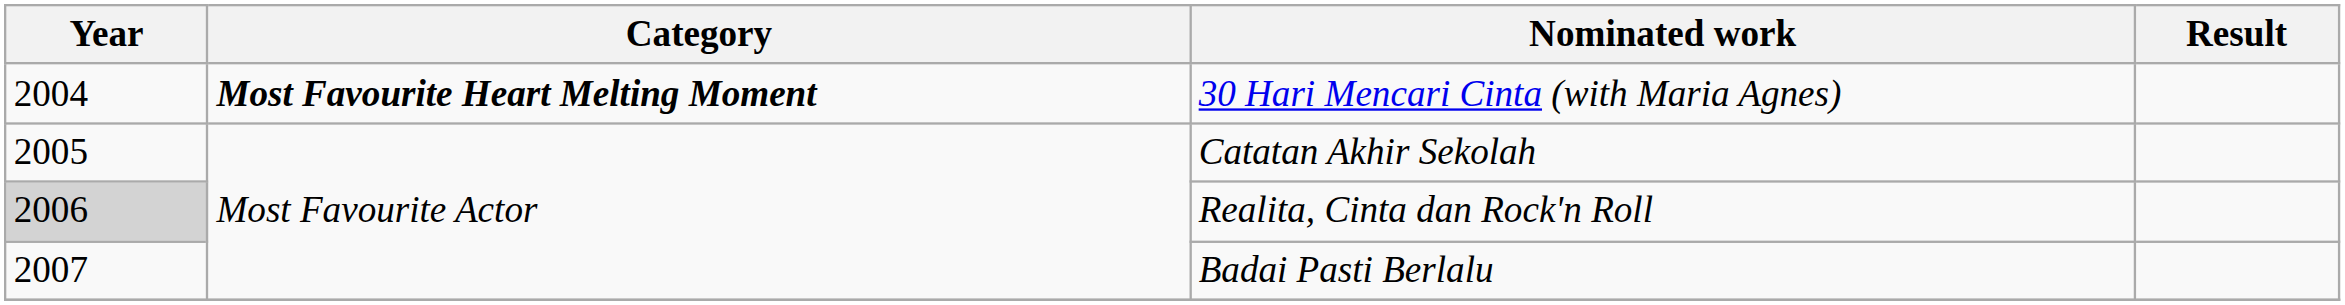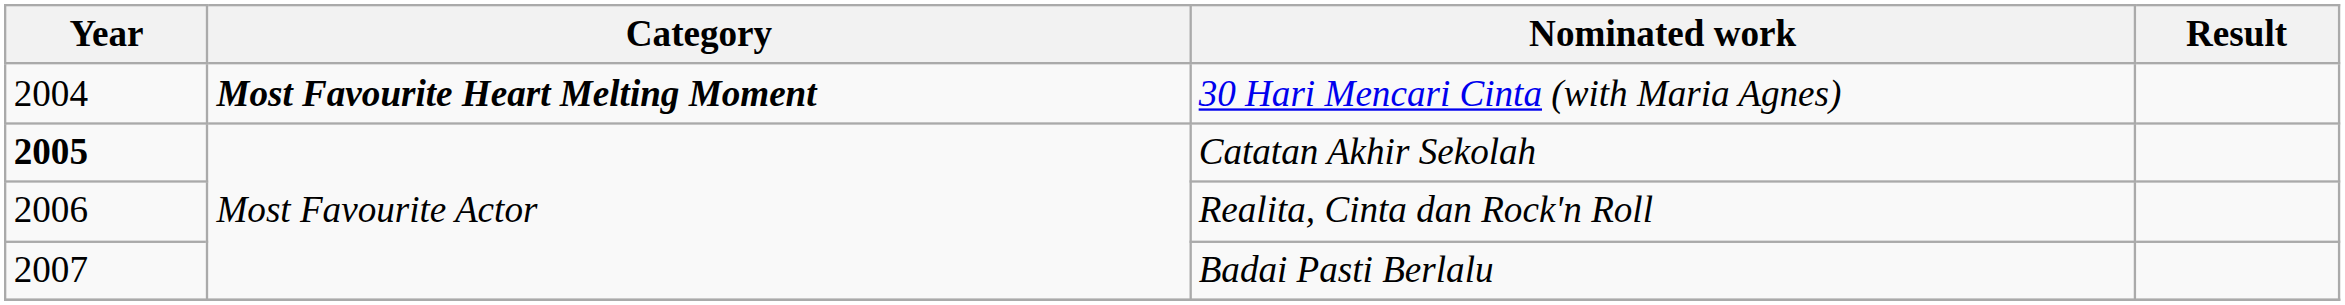Catatan Akhir Sekolah | Year: normal -> bold
Realita, Cinta dan Rock'n Roll | Year: lightgrey background -> no background
